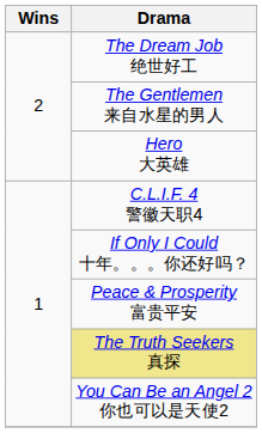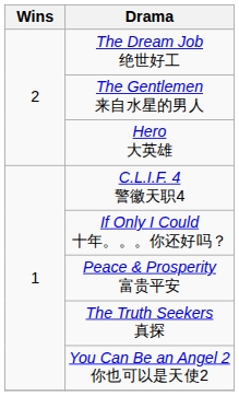The Truth Seekers 真探 | Drama: khaki background -> no background
